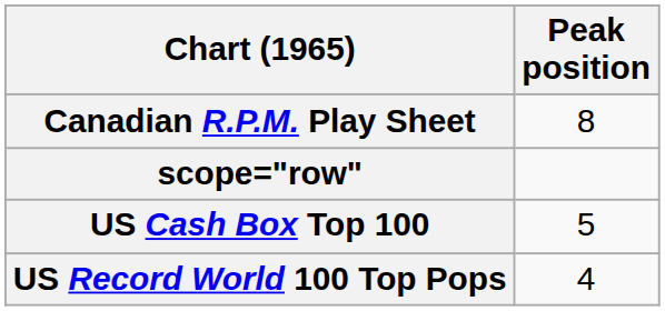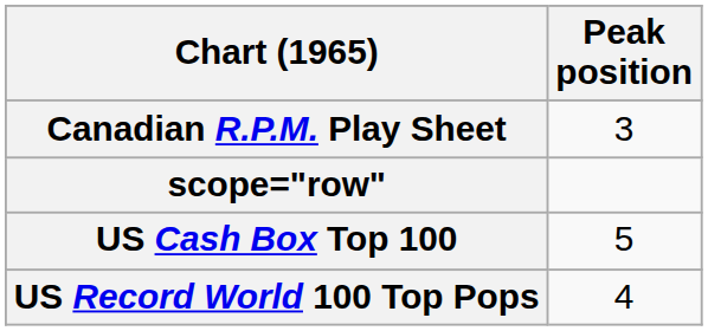Canadian R.P.M. Play Sheet | Peak position: 8 -> 3
